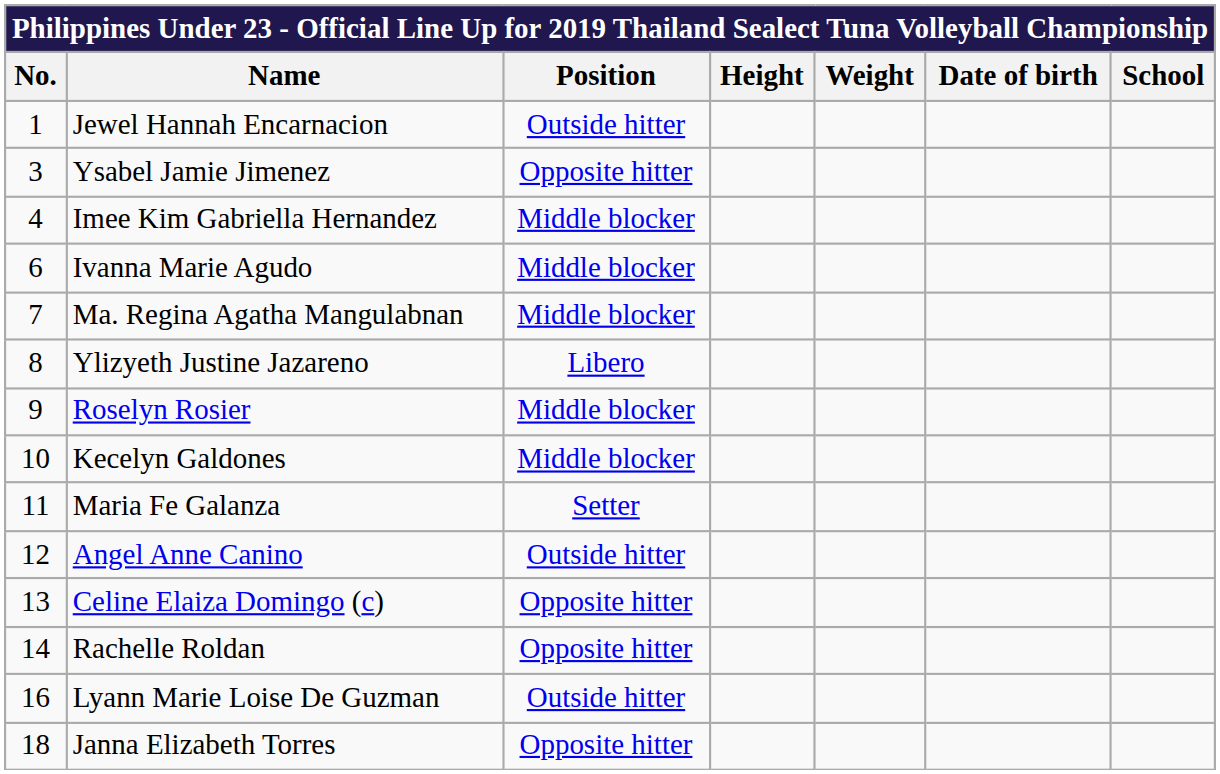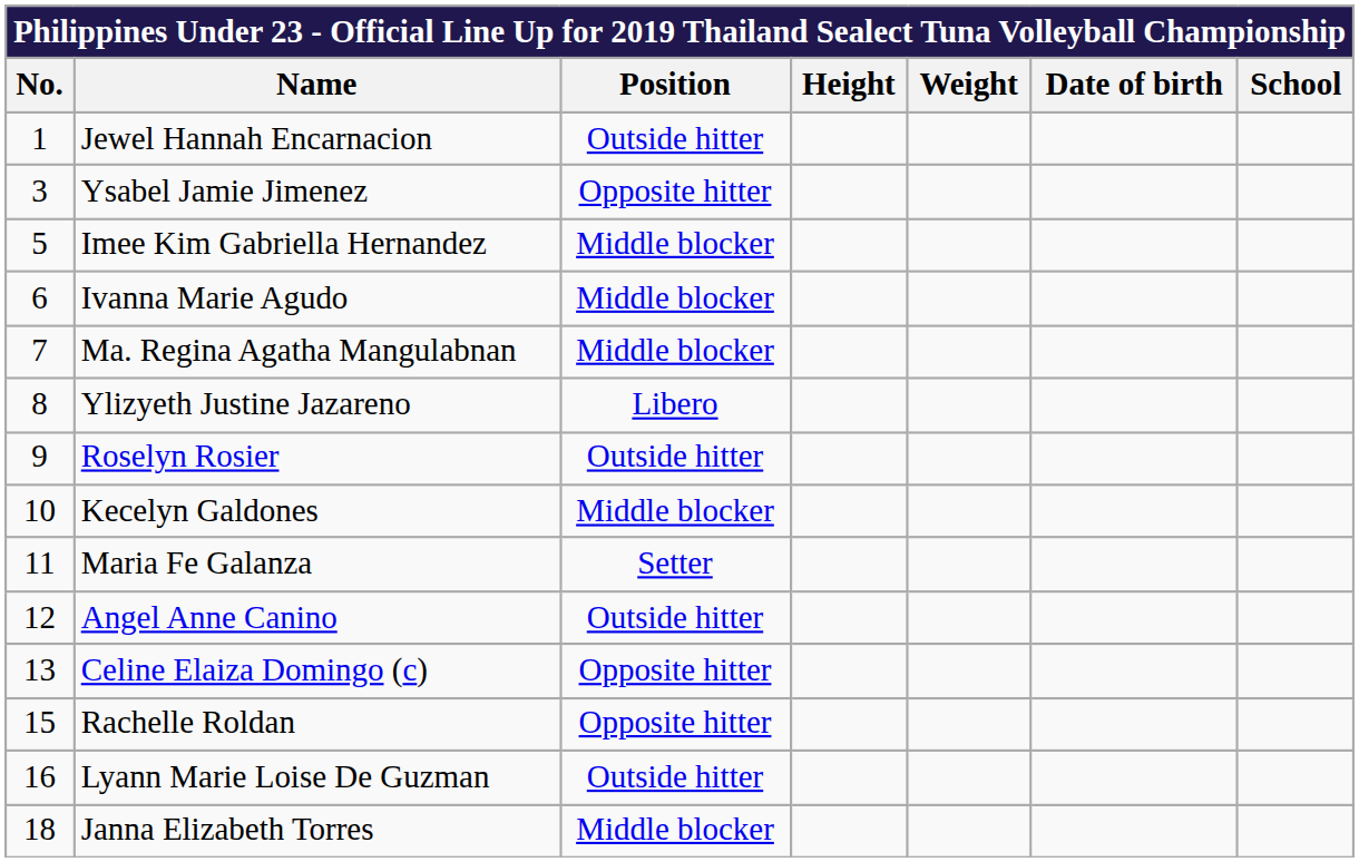Imee Kim Gabriella Hernandez | No.: 4 -> 5
Roselyn Rosier | Position: Middle blocker -> Outside hitter
Rachelle Roldan | No.: 14 -> 15
Janna Elizabeth Torres | Position: Opposite hitter -> Middle blocker
